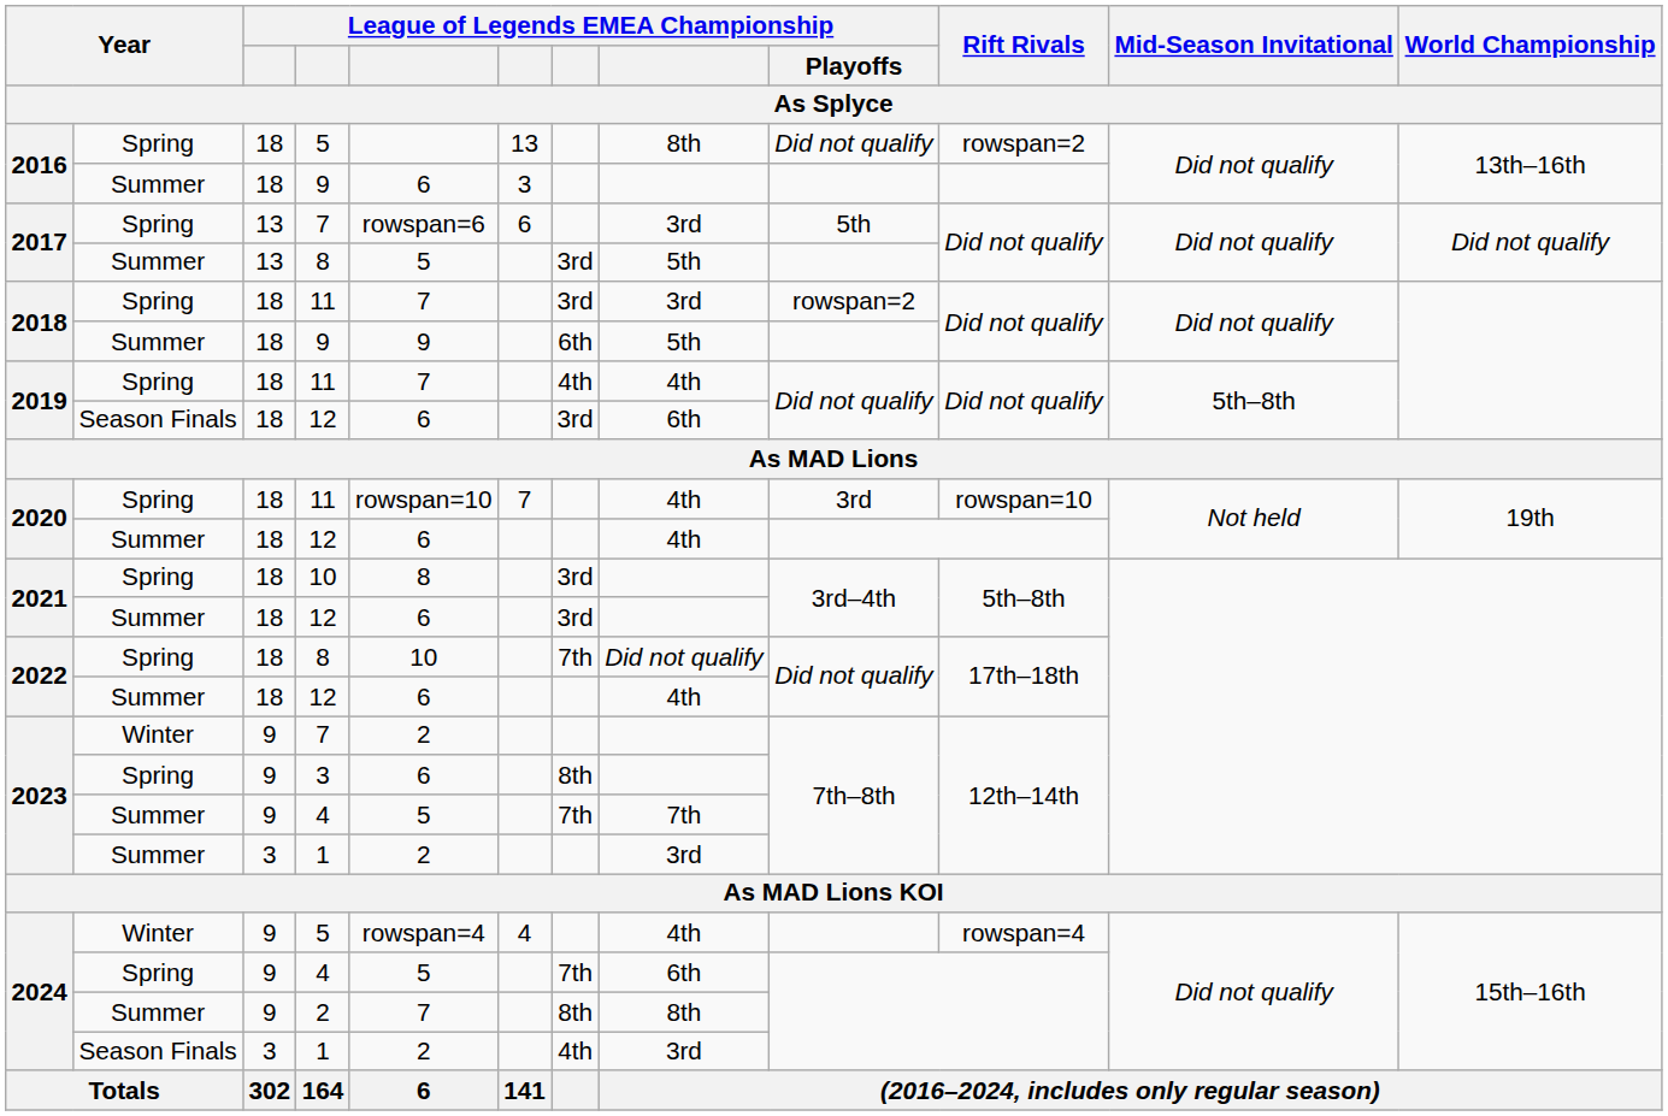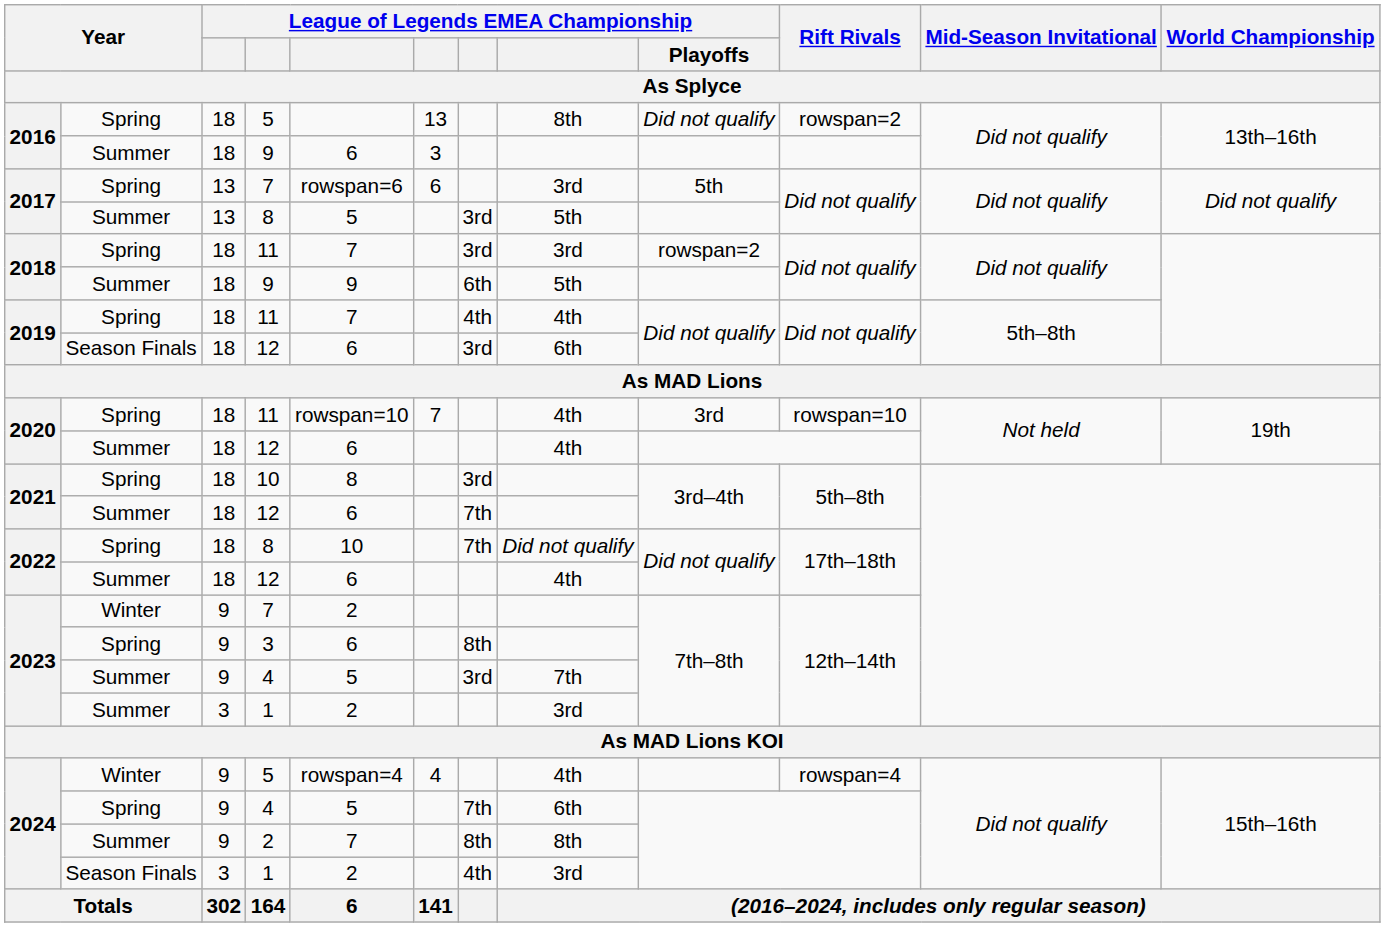2021 / 12 | column 7: 3rd -> 7th
2023 / 4 | column 7: 7th -> 3rd
